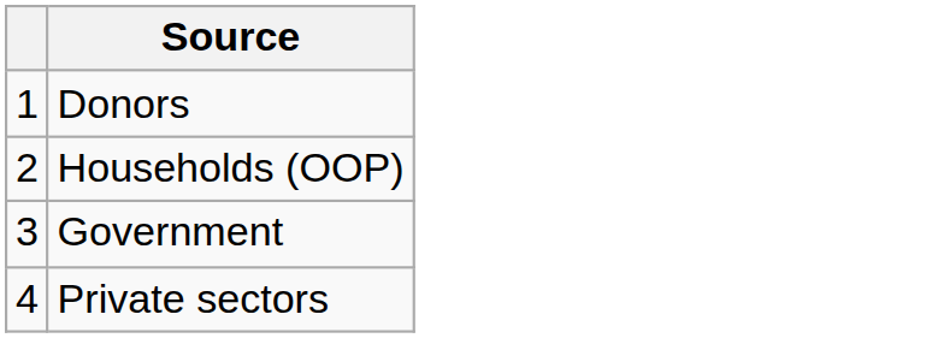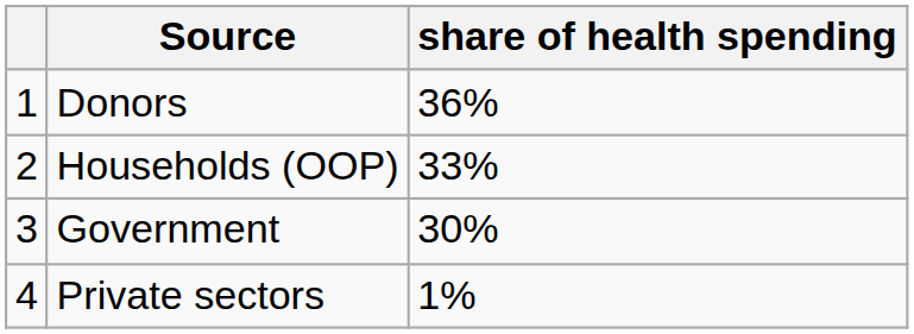+ column: share of health spending | 36% | 33% | 30% | 1%
